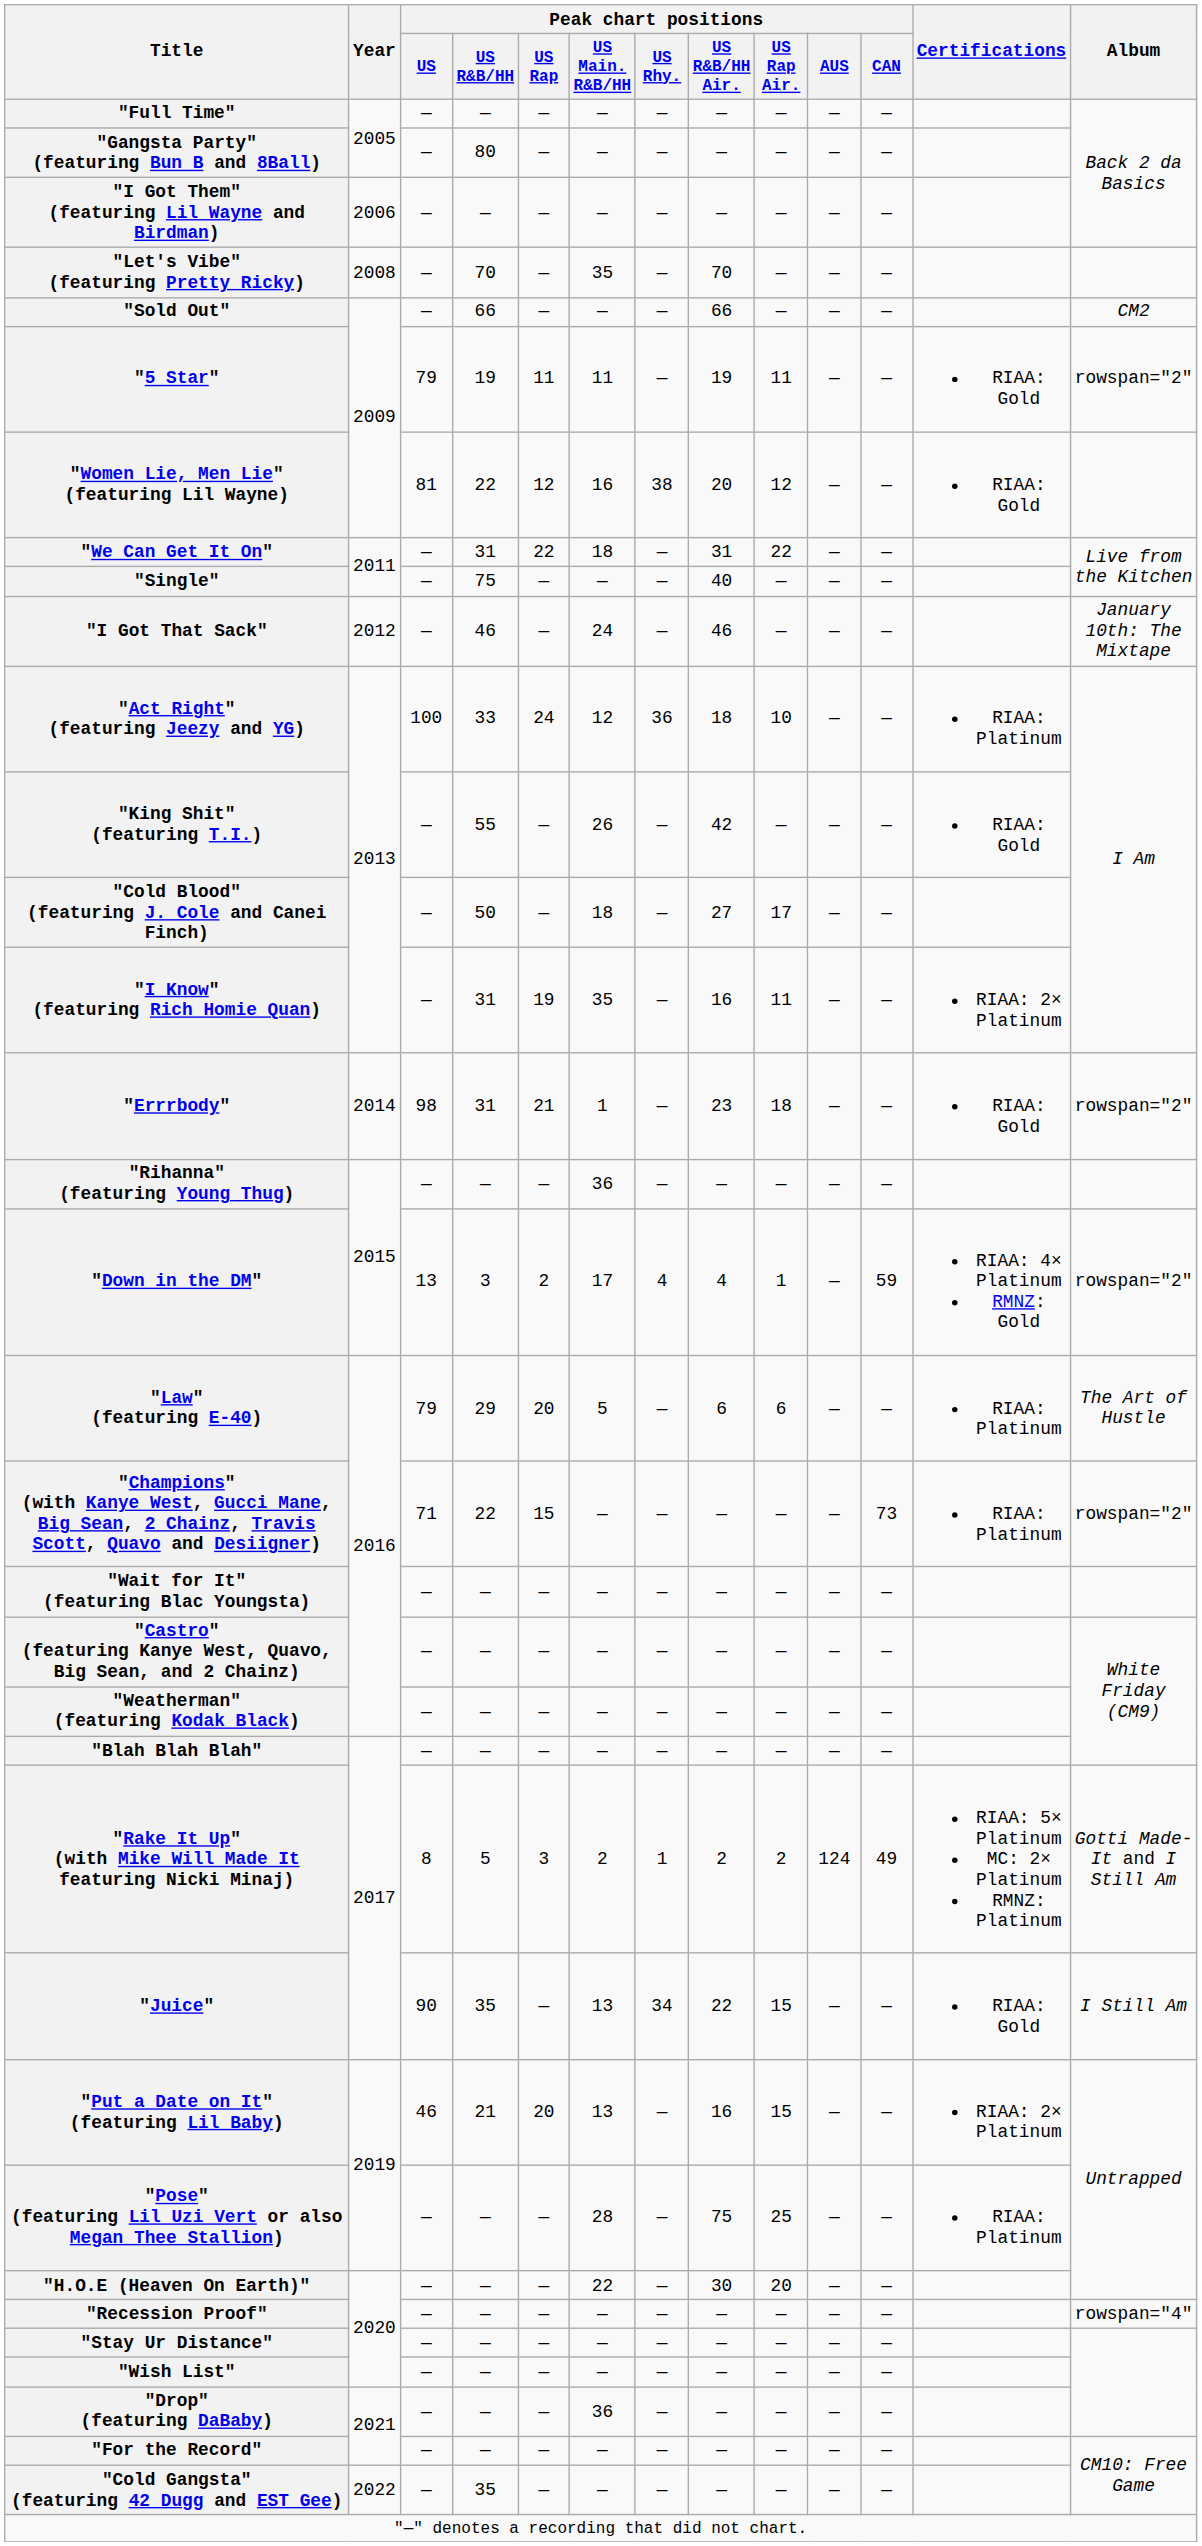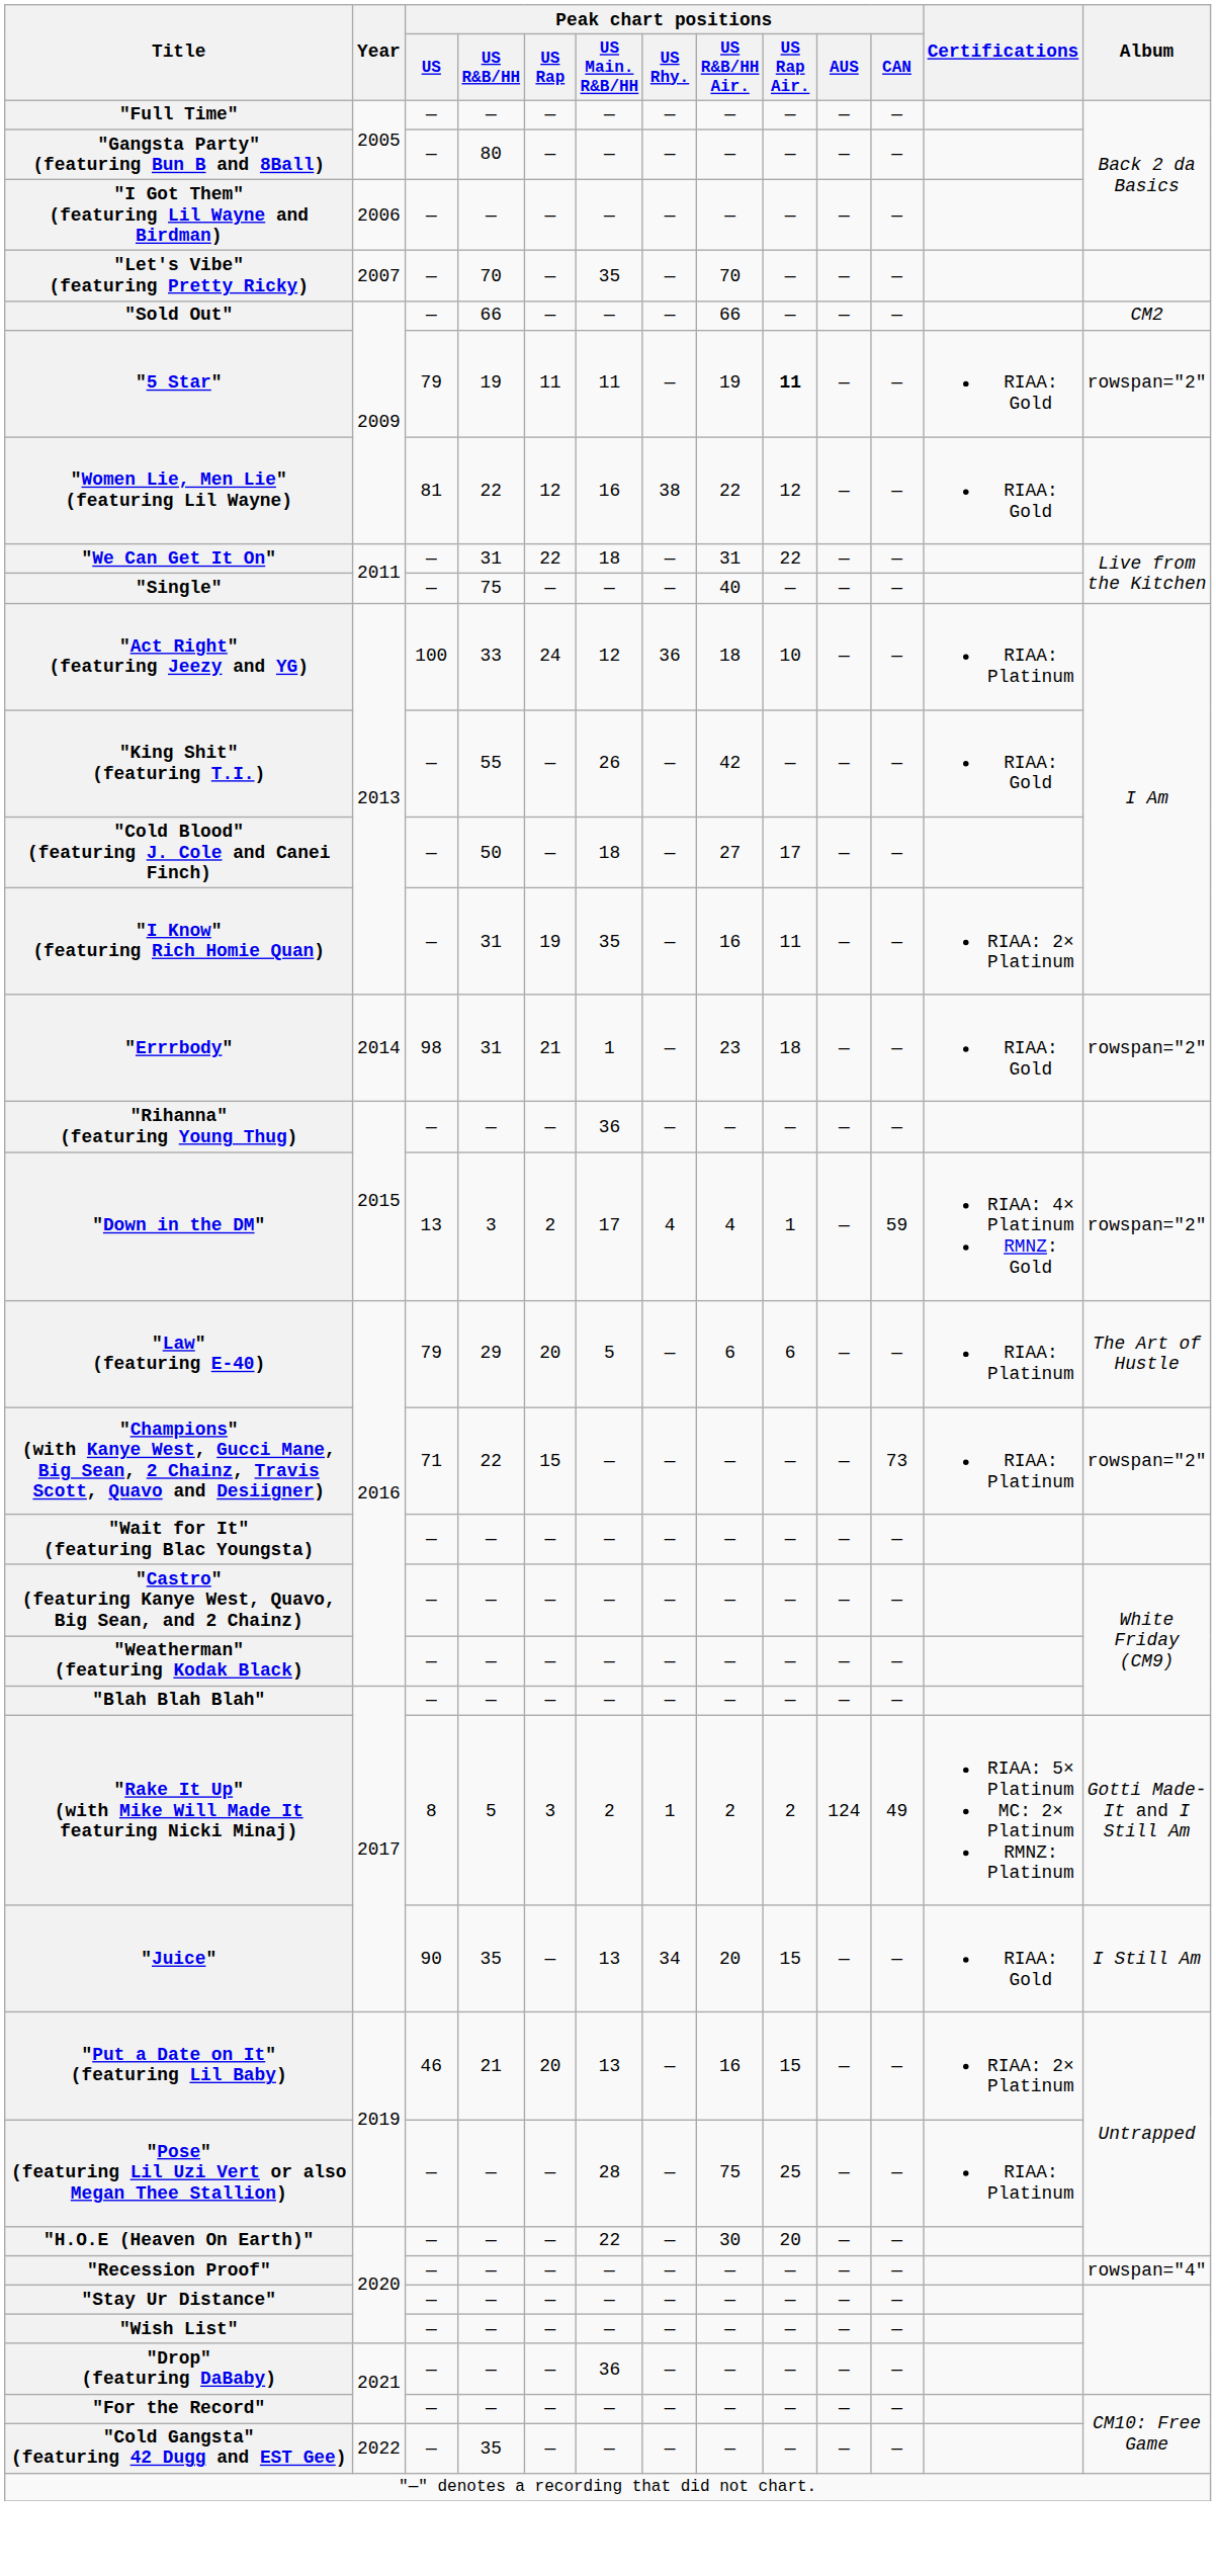"Let's Vibe" (featuring Pretty Ricky) | Year: 2008 -> 2007
"5 Star" | Peak chart positions / US Rap Air.: normal -> bold
"Women Lie, Men Lie" (featuring Lil Wayne) | Peak chart positions / US R&B/HH Air.: 20 -> 22
- row: "I Got That Sack" | 2012 | — | 46 | — | 24 | — | 46 | — | — | — | January 10th: The Mixtape
"Juice" | Peak chart positions / US R&B/HH Air.: 22 -> 20
